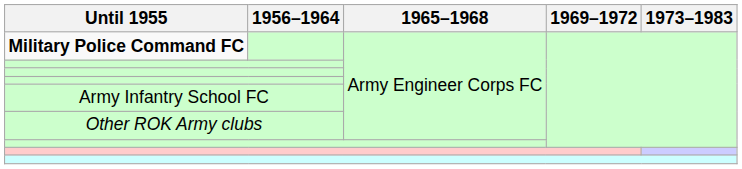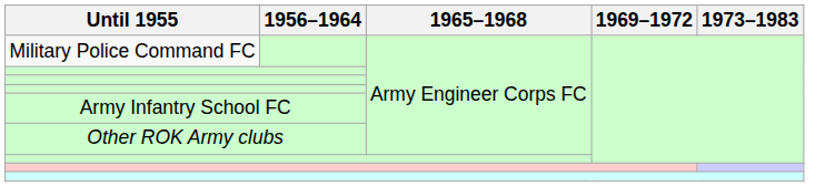Military Police Command FC | Until 1955: bold -> normal
